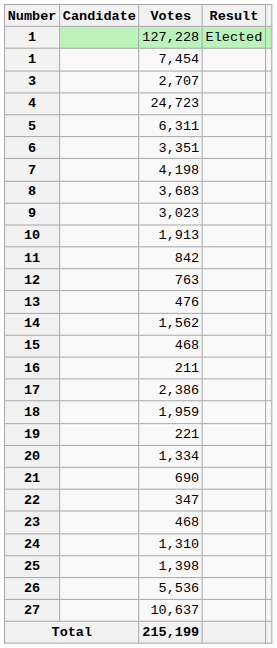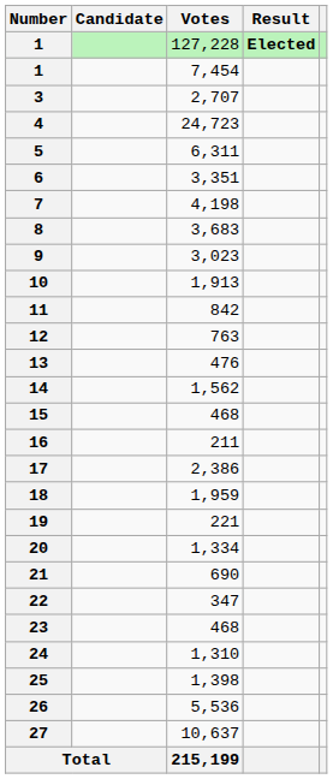1 / 127,228 | Result: normal -> bold
